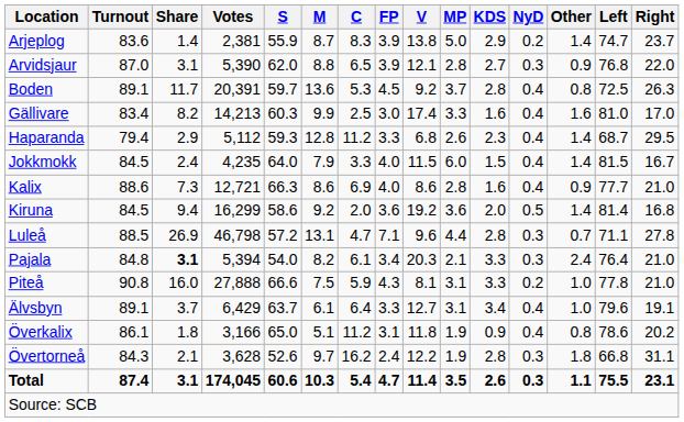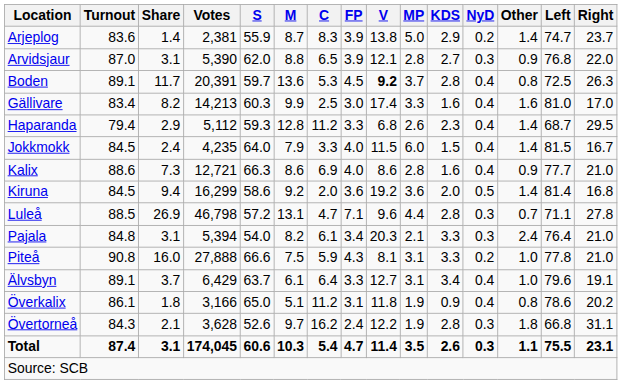Boden | V: normal -> bold
Pajala | Share: bold -> normal
